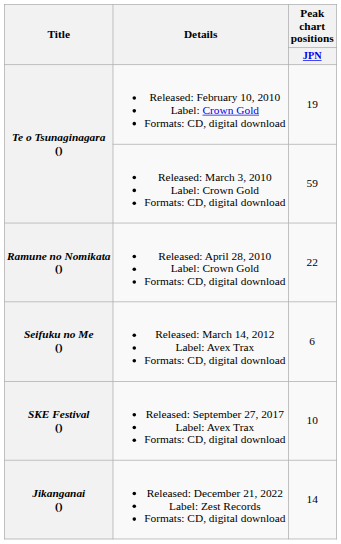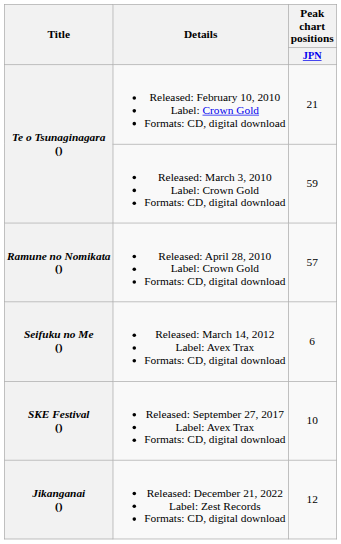row 3 | Peak chart positions / JPN: 19 -> 21
row 5 | Peak chart positions / JPN: 22 -> 57
row 8 | Peak chart positions / JPN: 14 -> 12
